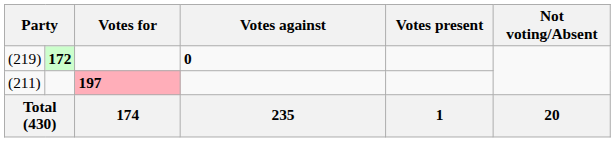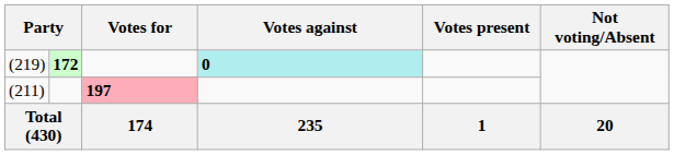(219) | Votes against: no background -> paleturquoise background
